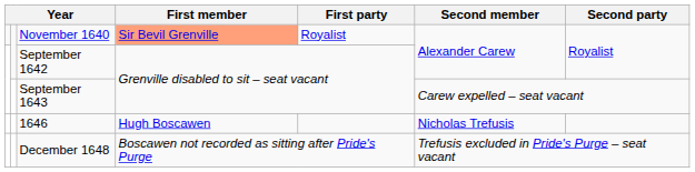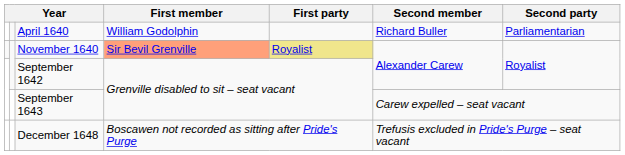+ row: April 1640 | William Godolphin | Richard Buller | Parliamentarian
November 1640 | First party: no background -> khaki background
- row: 1646 | Hugh Boscawen | Nicholas Trefusis
